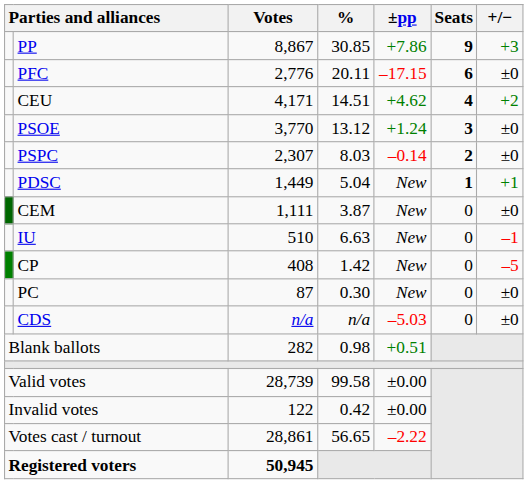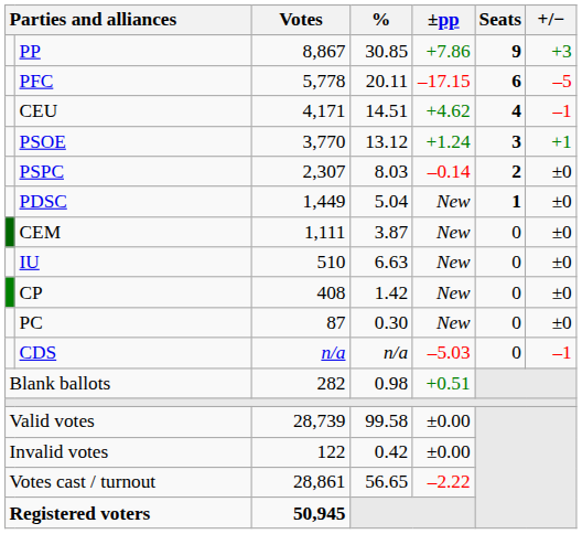PFC | Votes: 2,776 -> 5,778
PFC | +/−: ±0 -> –5
CEU | +/−: +2 -> –1
PSOE | +/−: ±0 -> +1
PDSC | +/−: +1 -> ±0
IU | +/−: –1 -> ±0
CP | +/−: –5 -> ±0
CDS | +/−: ±0 -> –1
